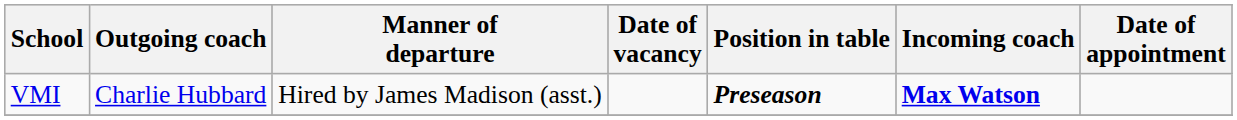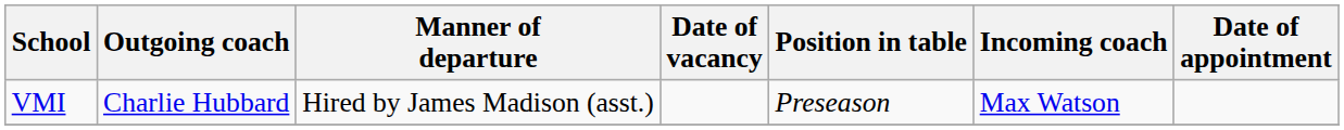VMI | Position in table: bold -> normal
VMI | Incoming coach: bold -> normal
